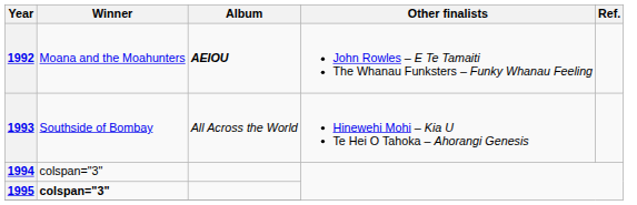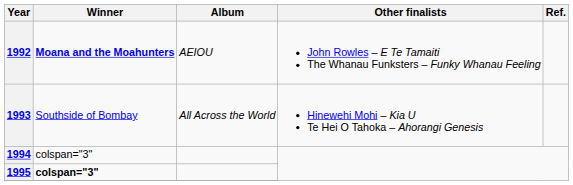1992 | Winner: normal -> bold
1992 | Album: bold -> normal
